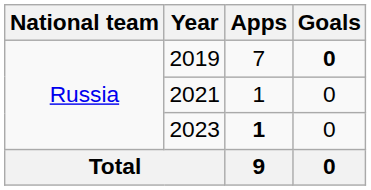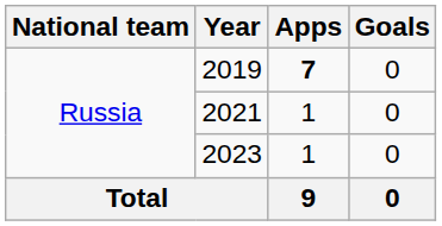2019 | Apps: normal -> bold
2019 | Goals: bold -> normal
2023 | Apps: bold -> normal
